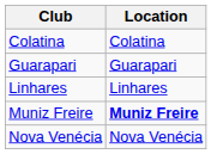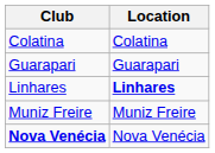row 4 | Location: normal -> bold
row 5 | Location: bold -> normal
row 6 | Club: normal -> bold
